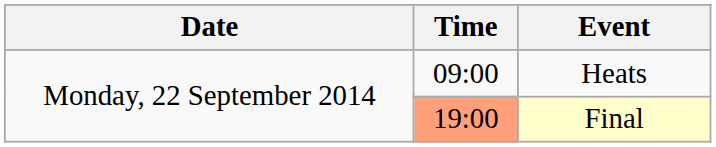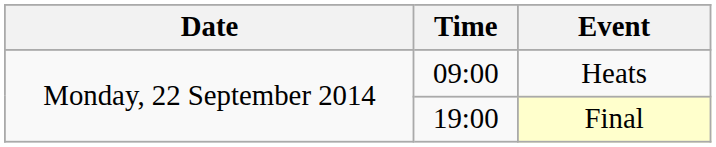Final | Time: lightsalmon background -> no background
